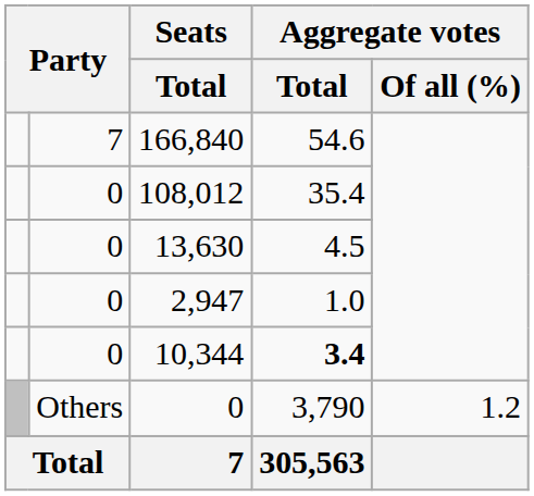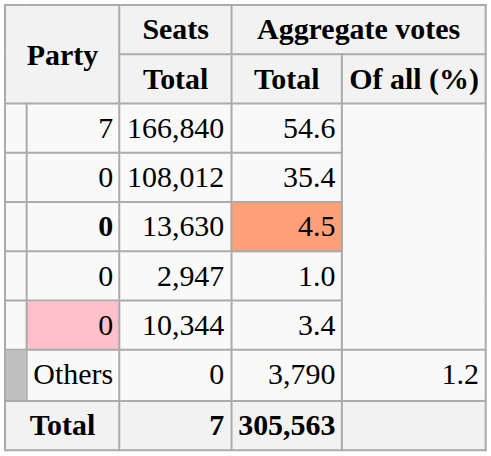13,630 | column 2: normal -> bold
13,630 | Aggregate votes / Total: no background -> lightsalmon background
10,344 | column 2: no background -> pink background
10,344 | Aggregate votes / Total: bold -> normal
